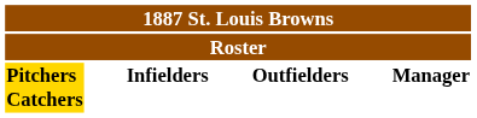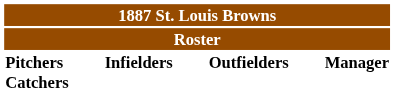Pitchers Catchers | column 1: gold background -> no background
